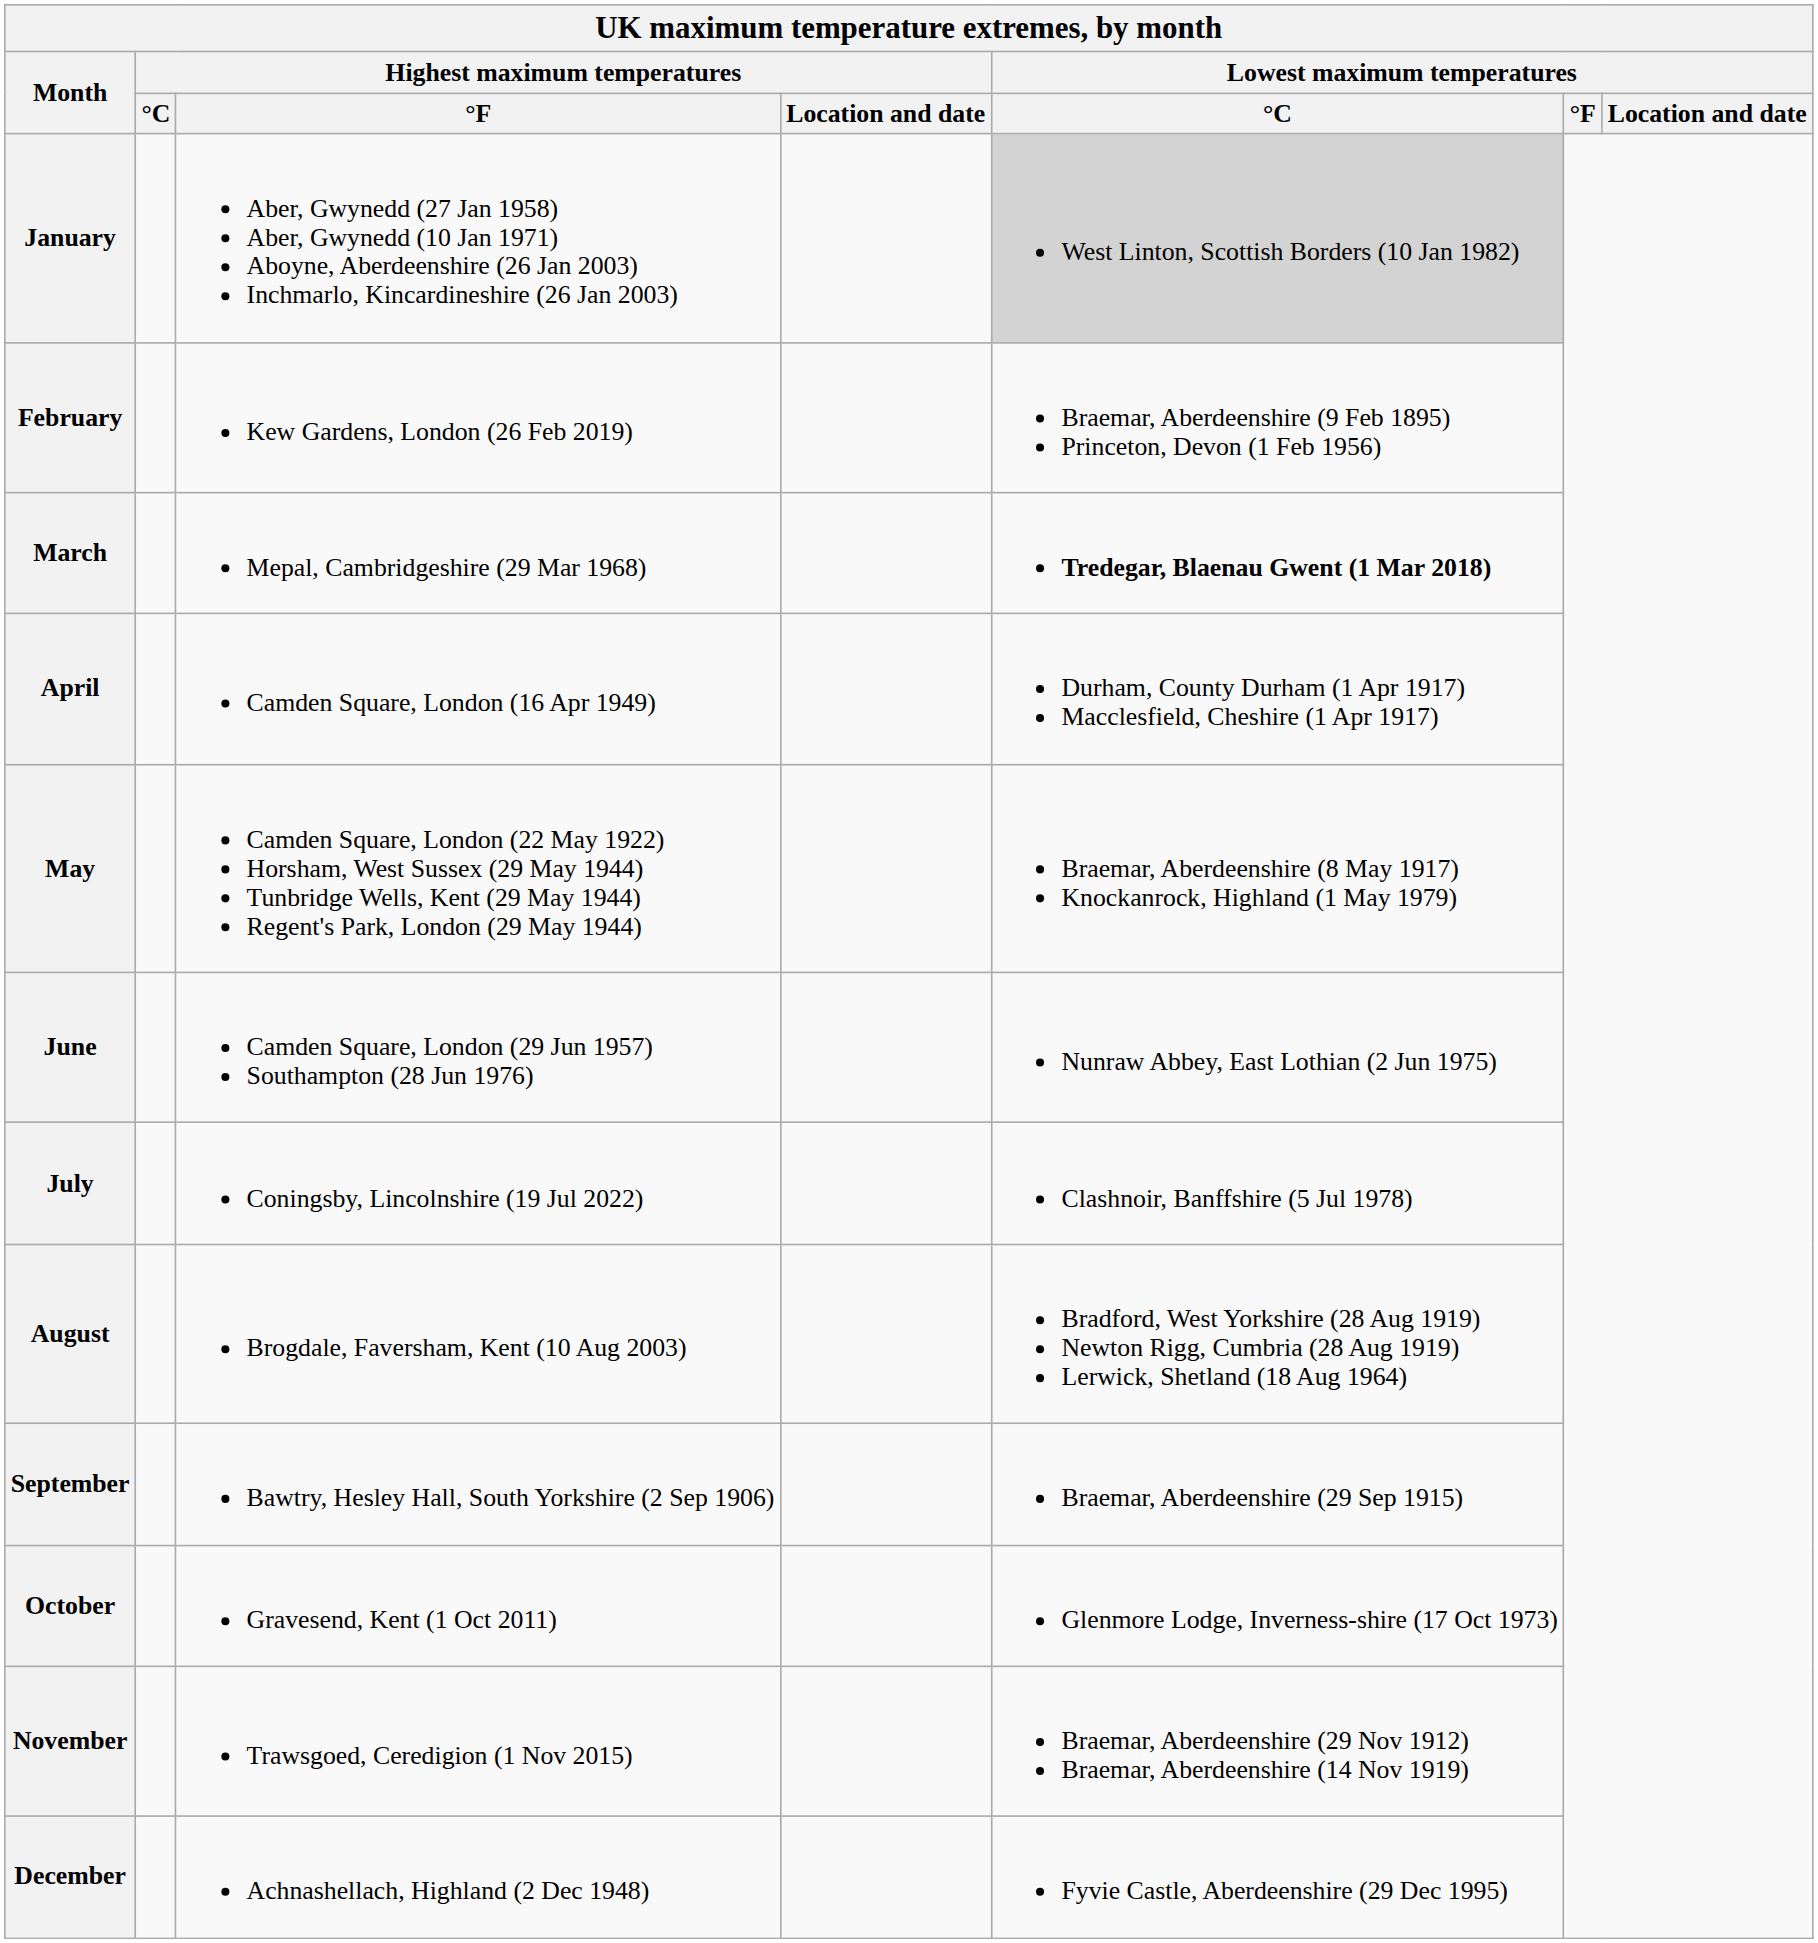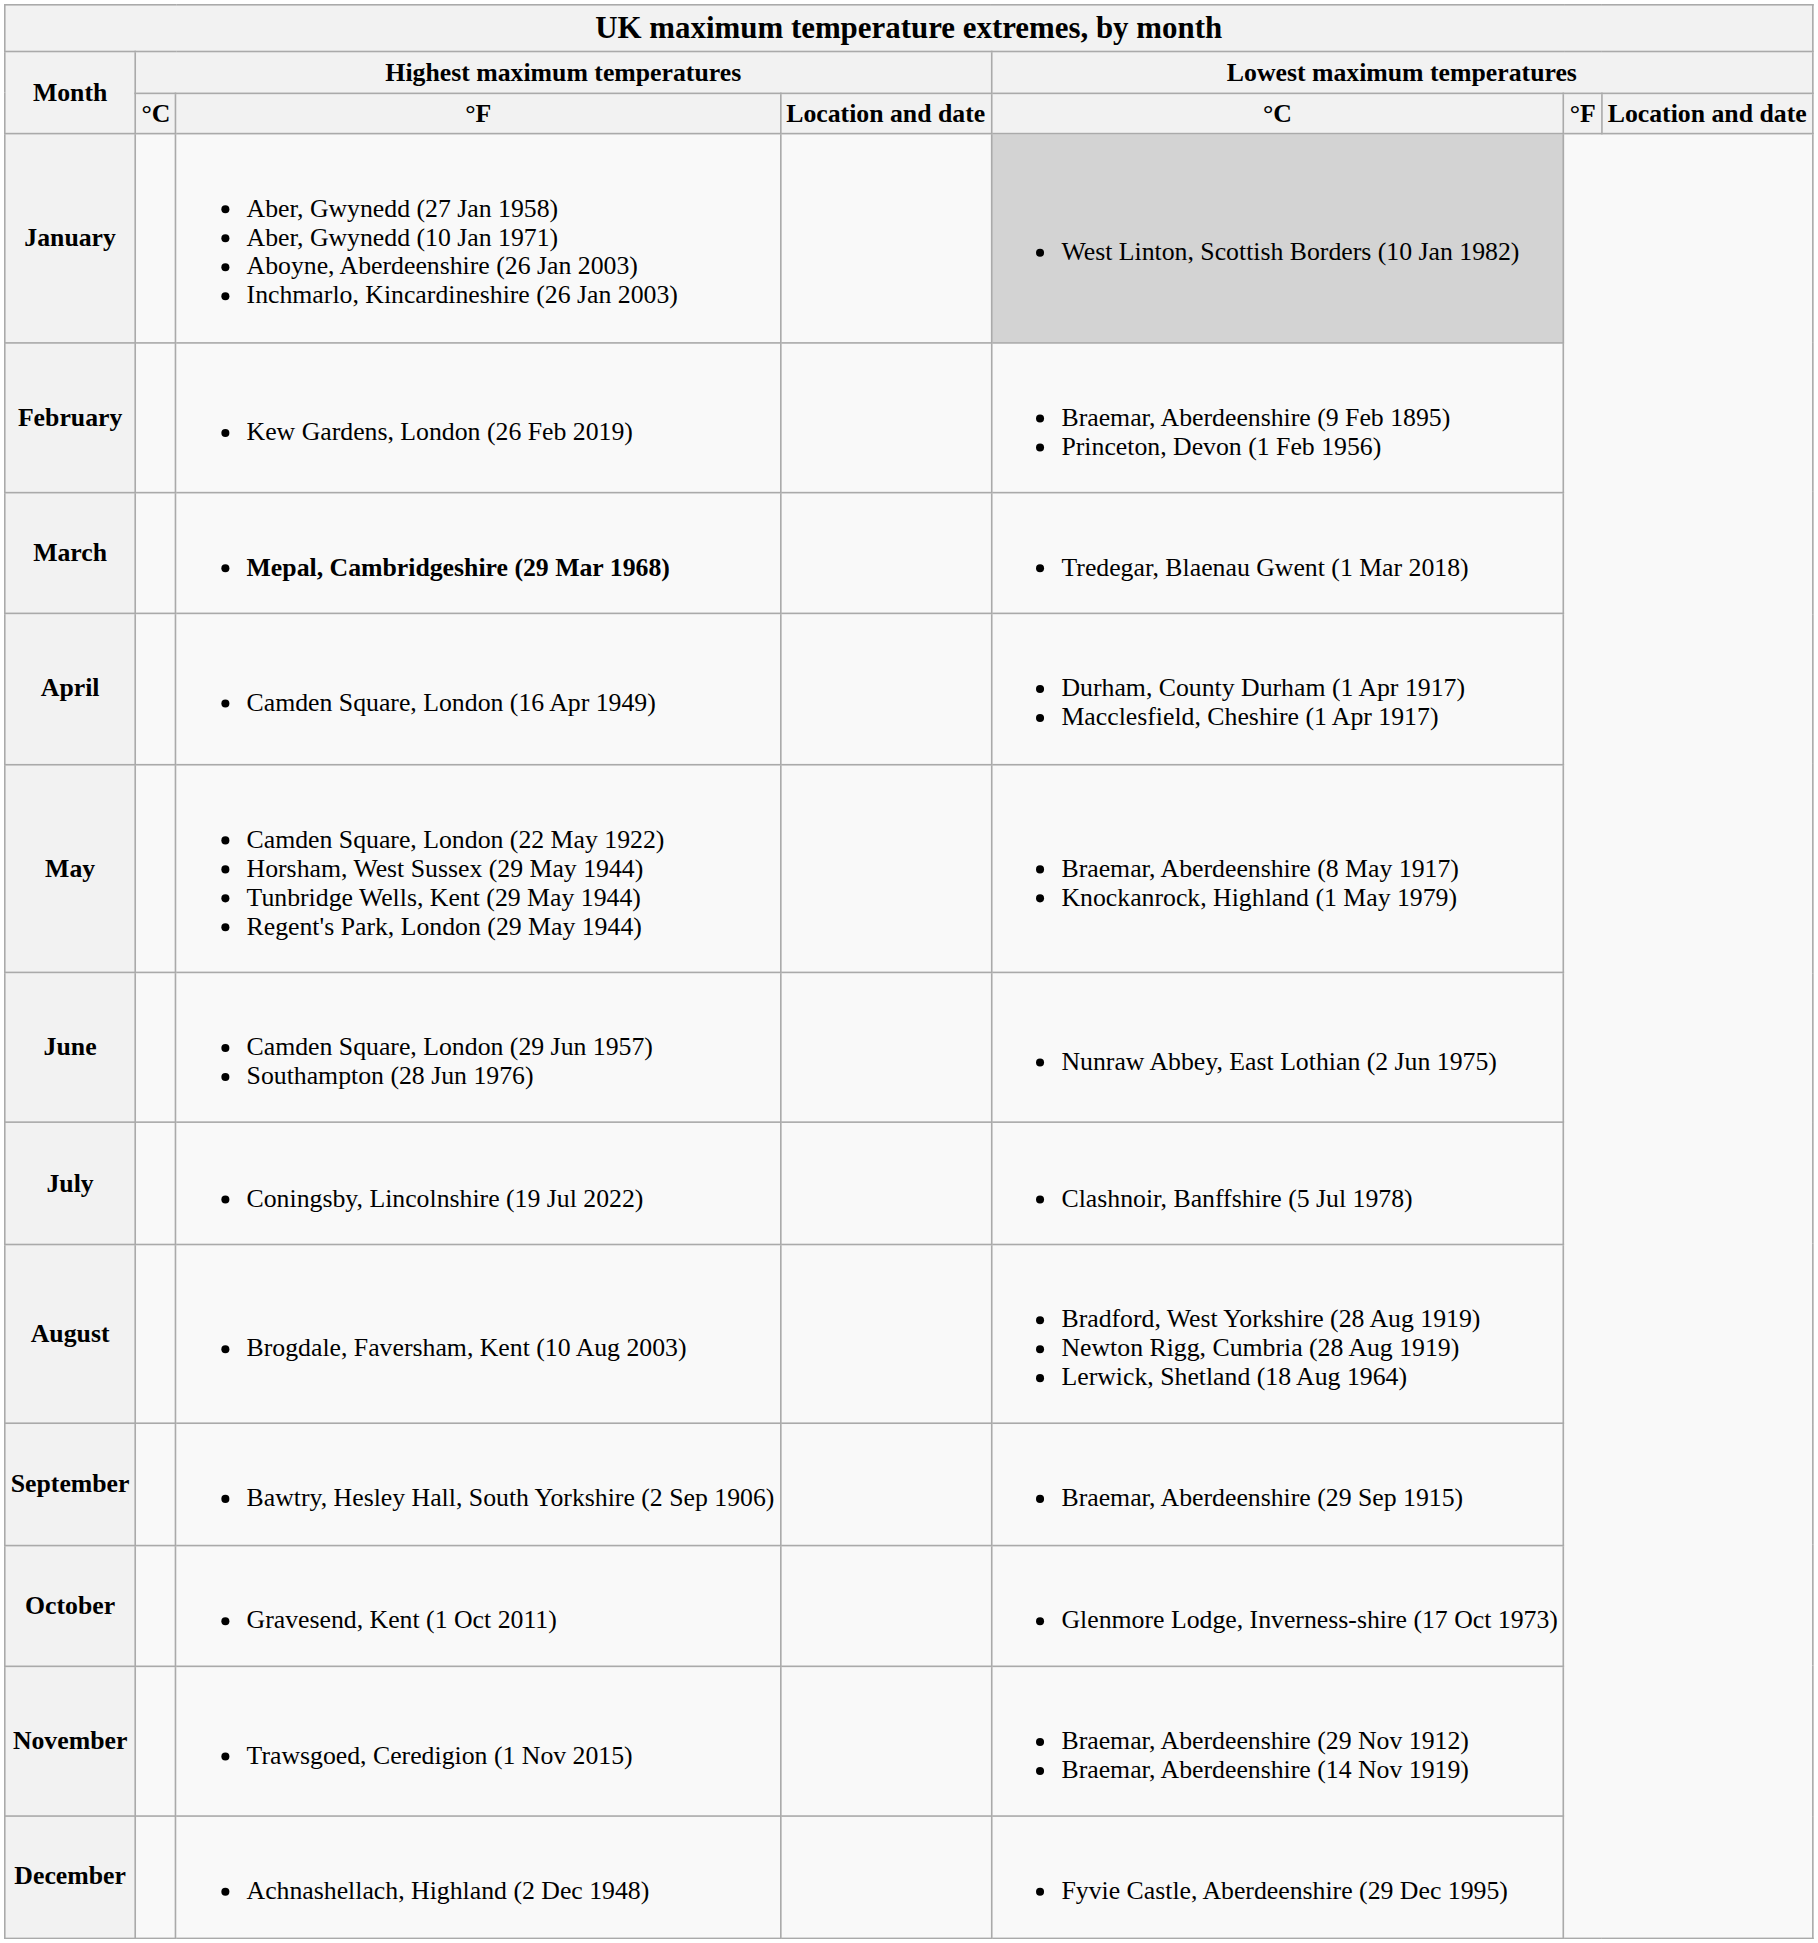March | Highest maximum temperatures / °F: normal -> bold
March | Lowest maximum temperatures / °C: bold -> normal
